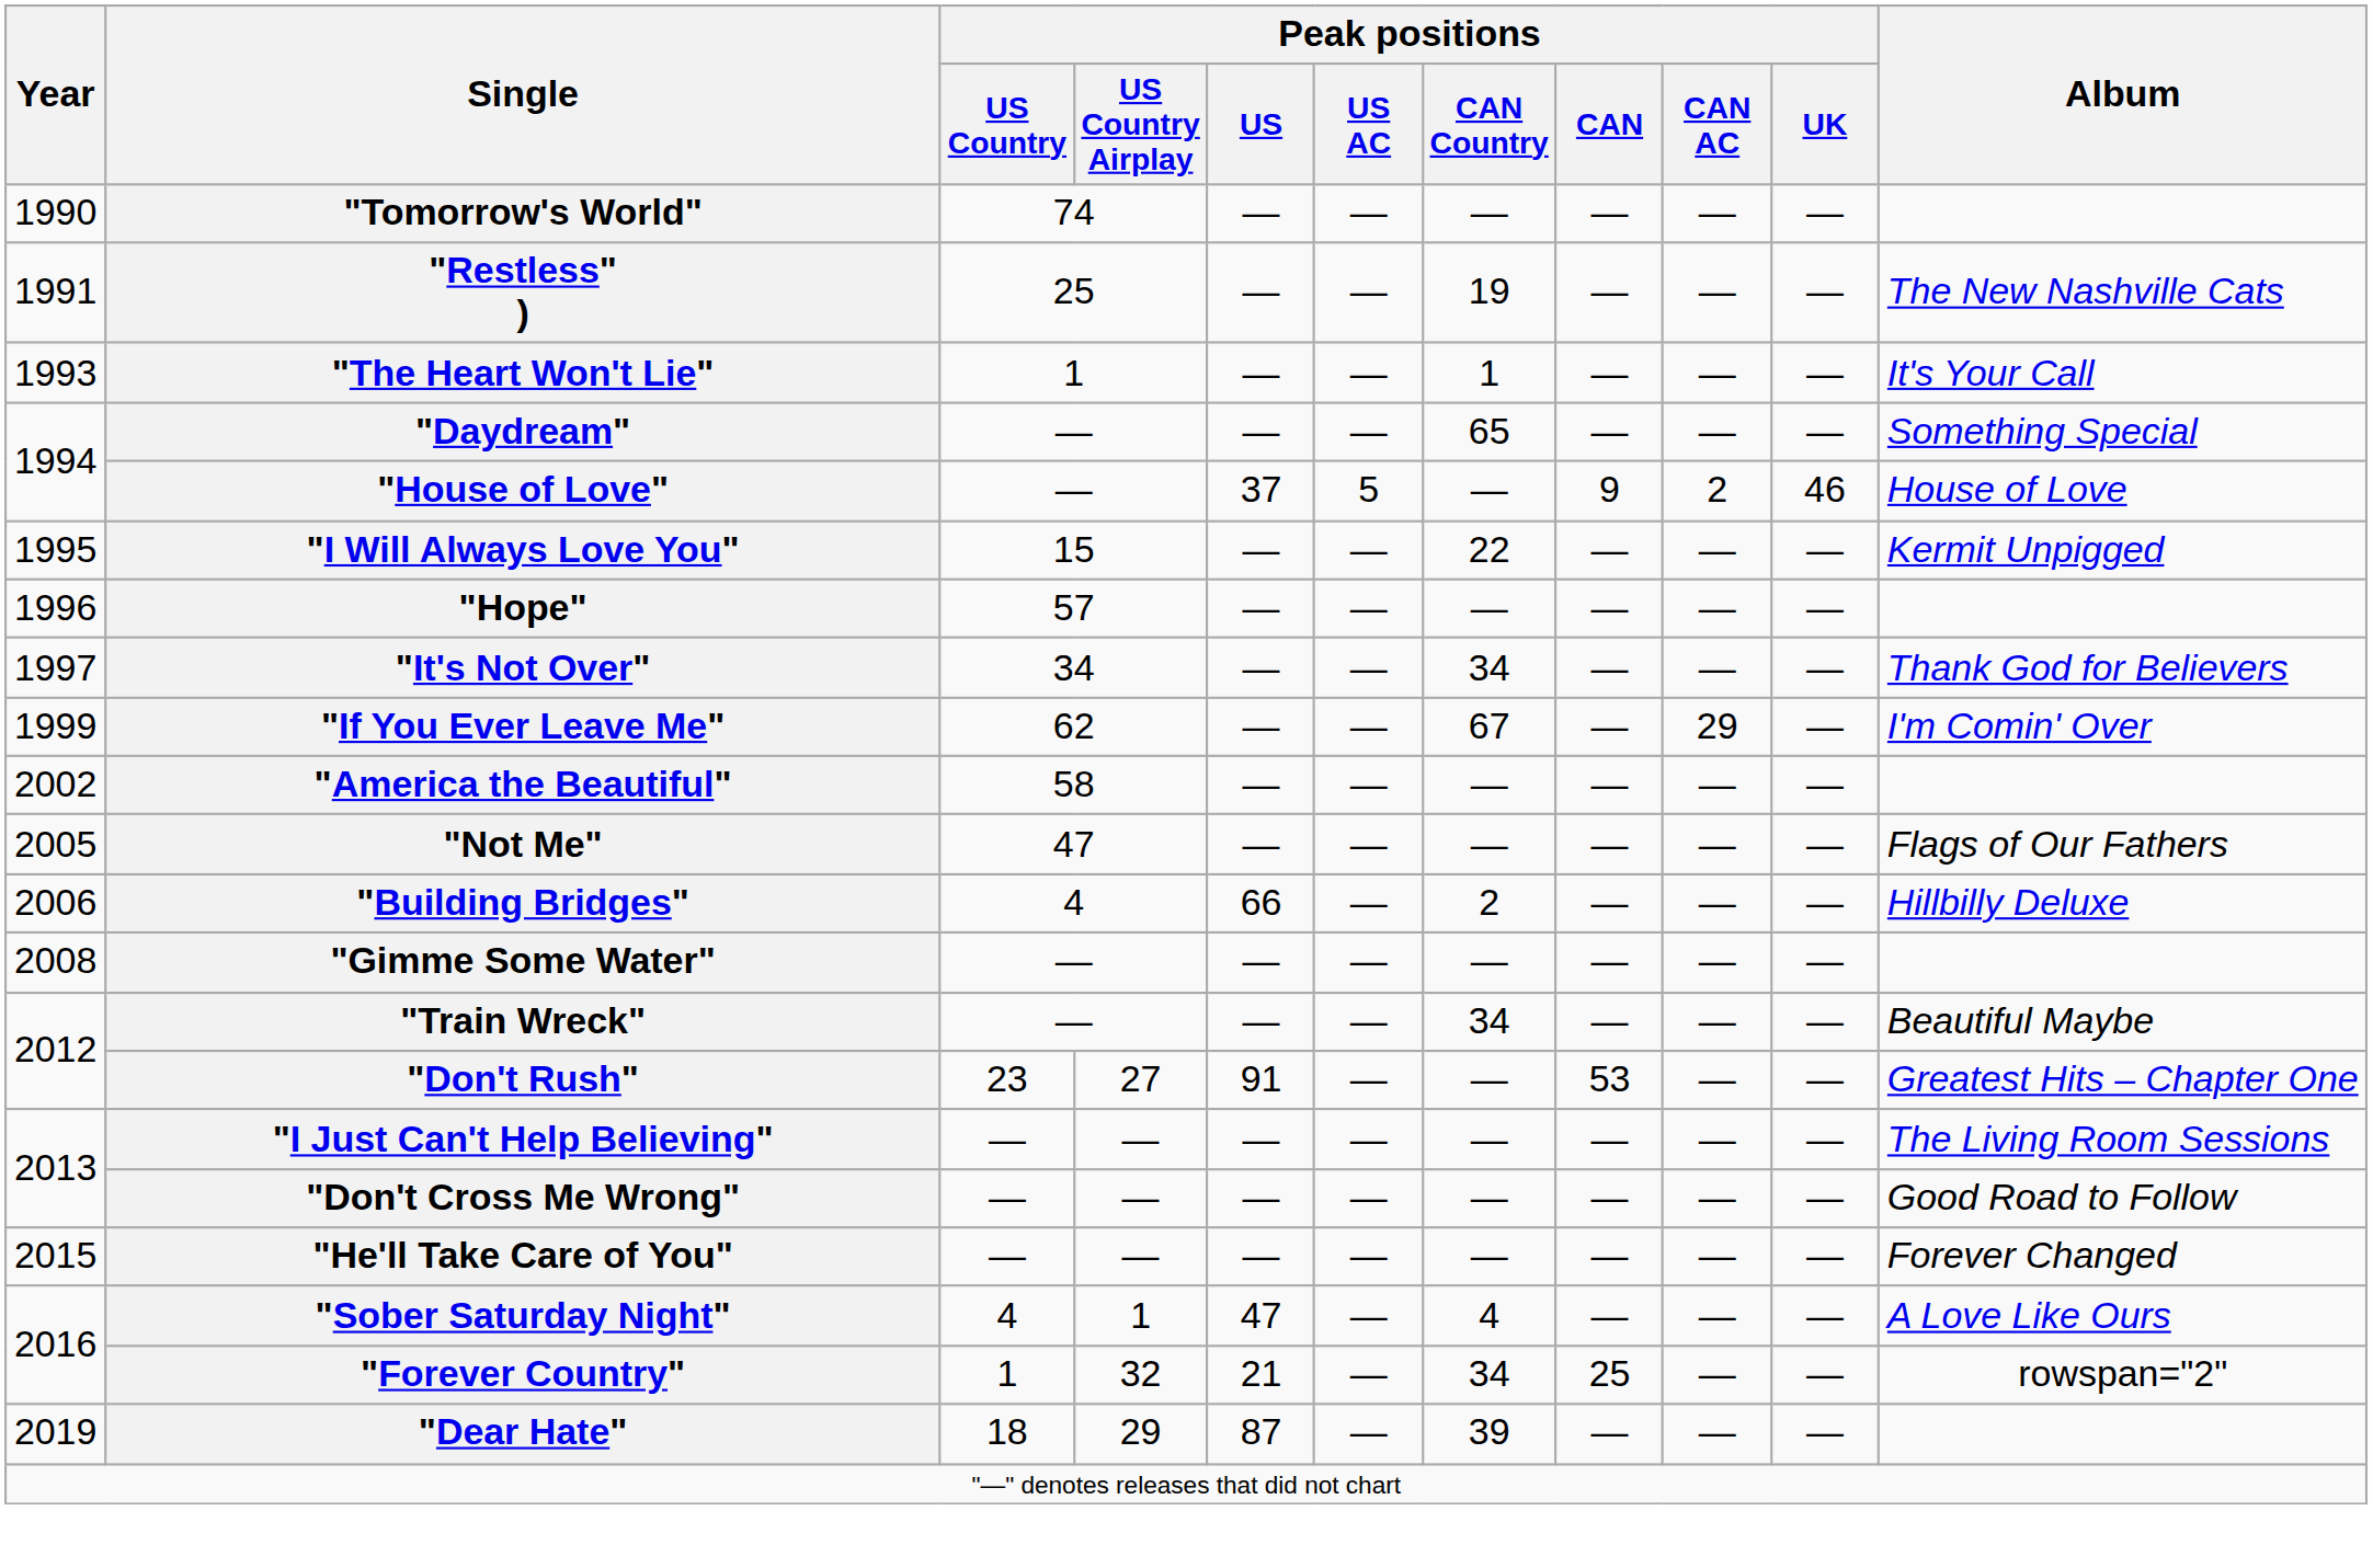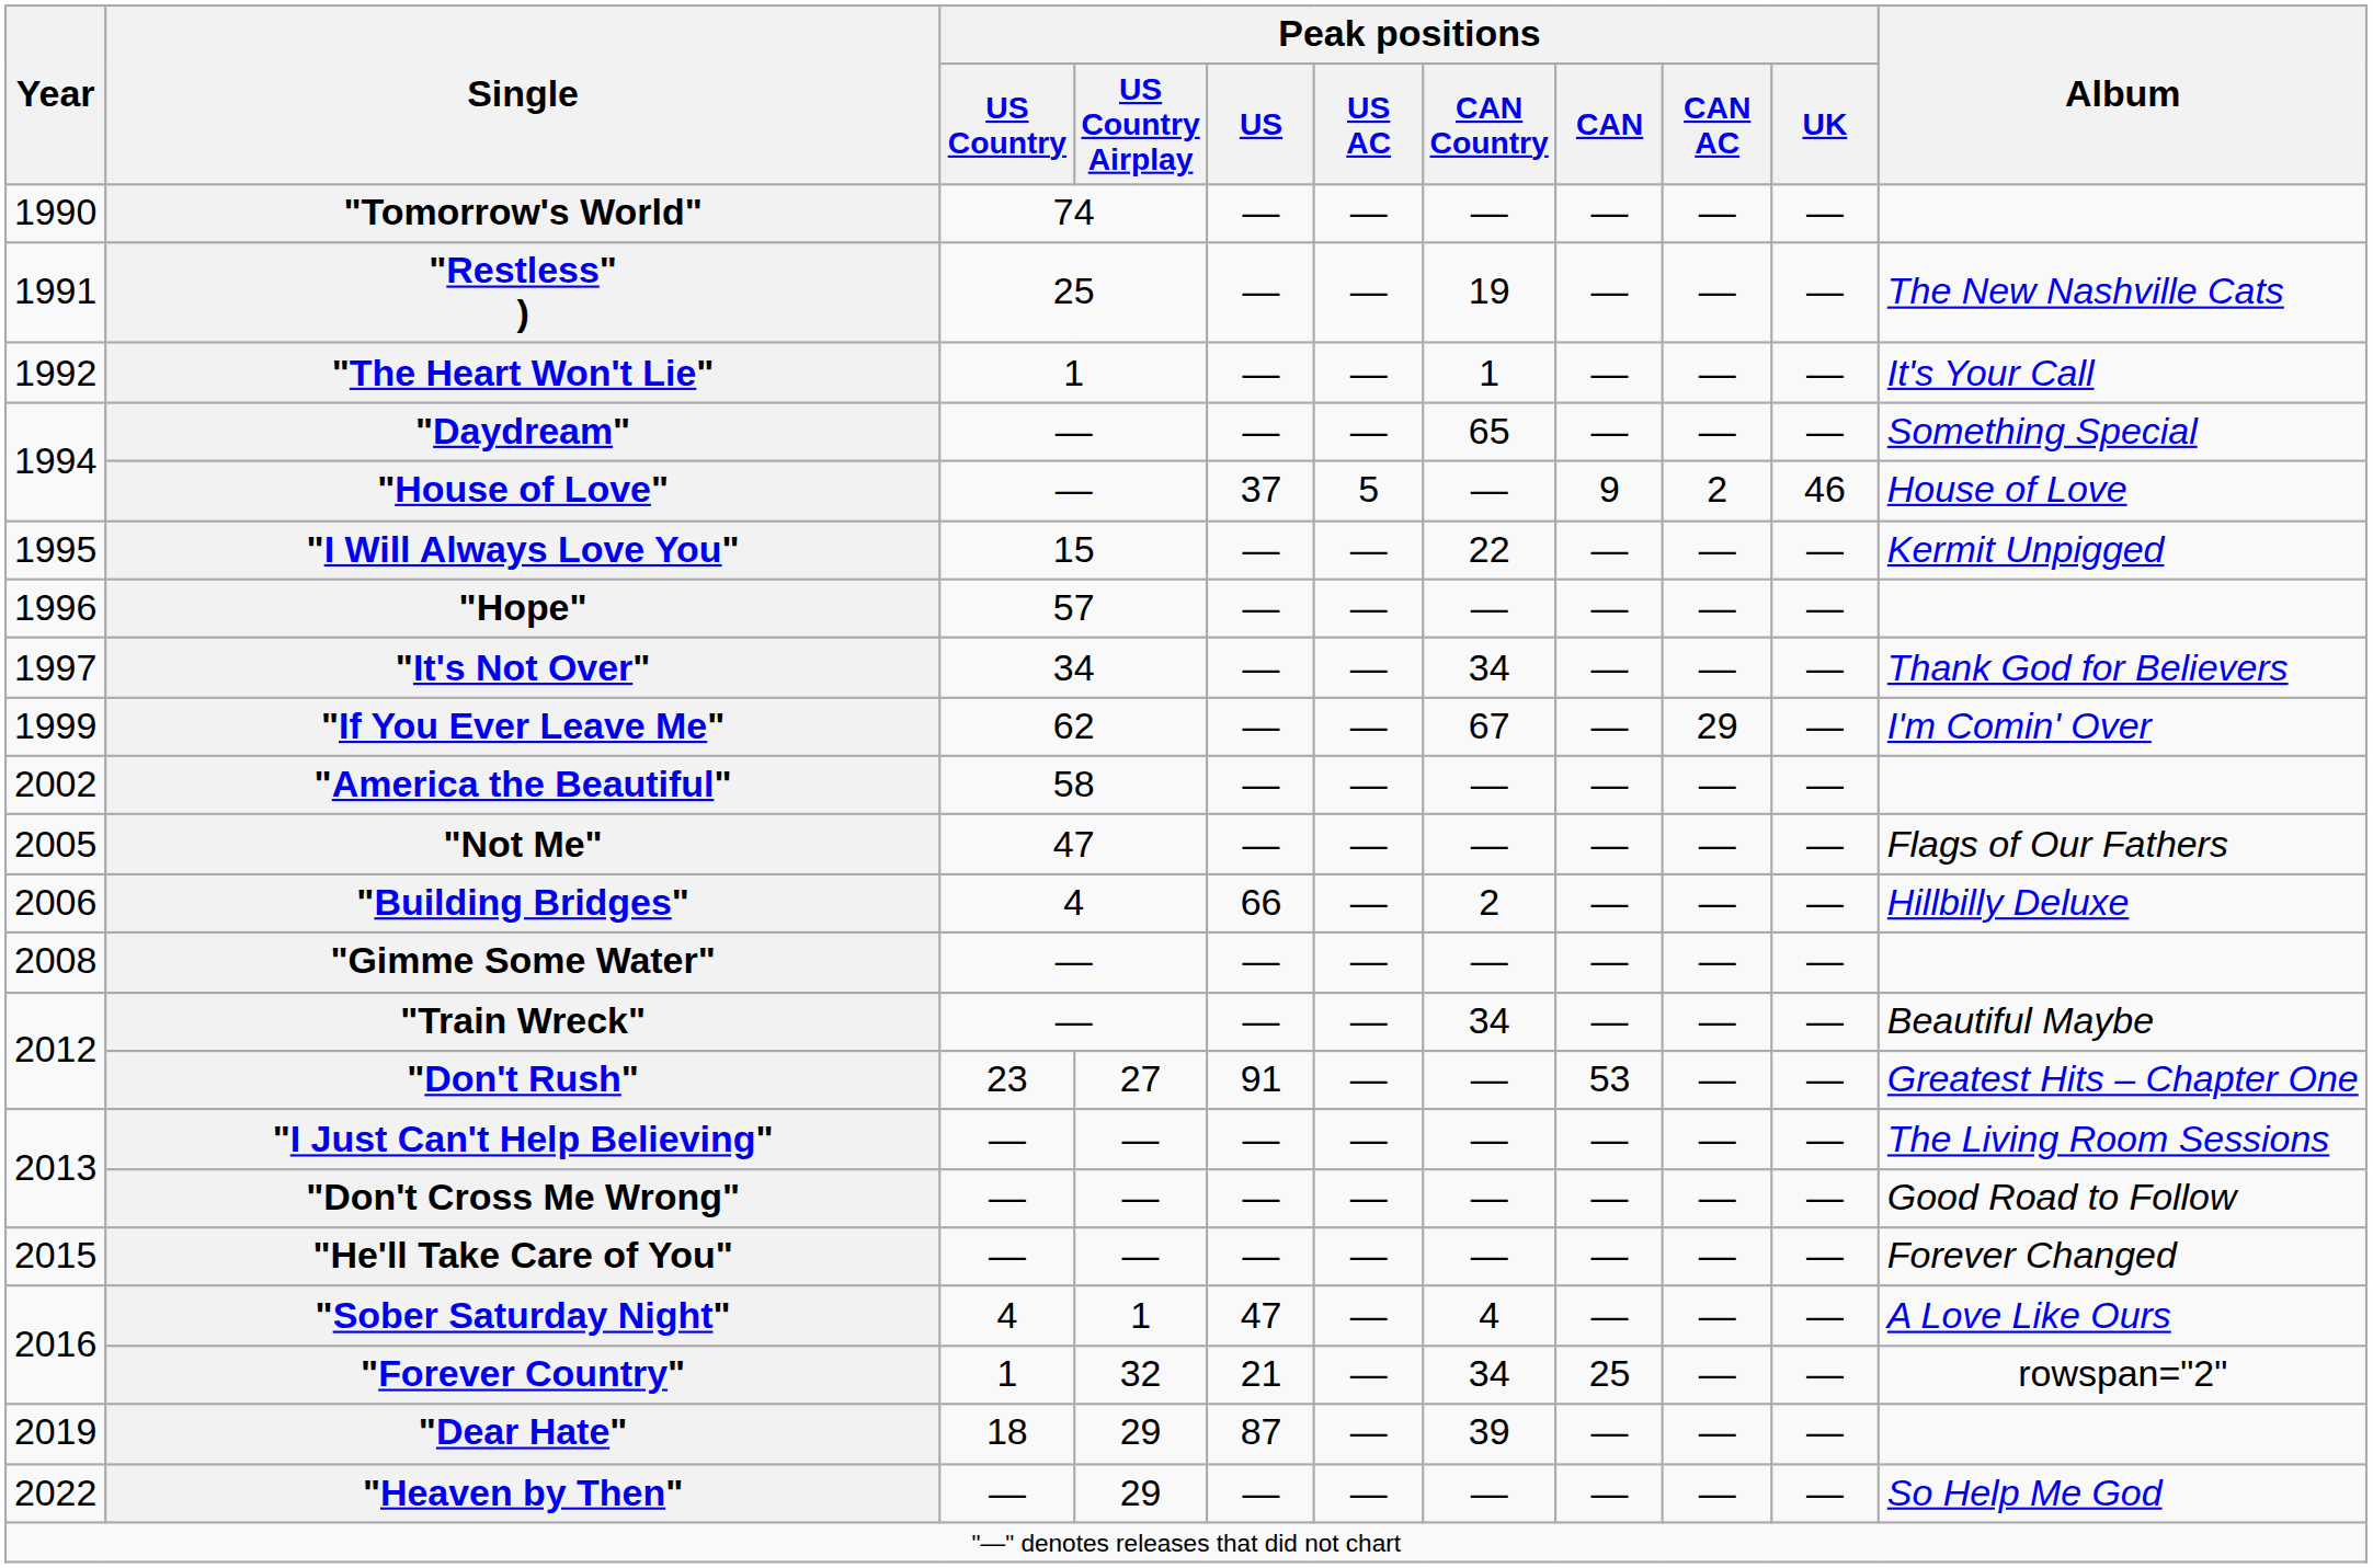"The Heart Won't Lie" | Year: 1993 -> 1992
+ row: 2022 | "Heaven by Then" | — | 29 | — | — | — | — | — | — | So Help Me God
